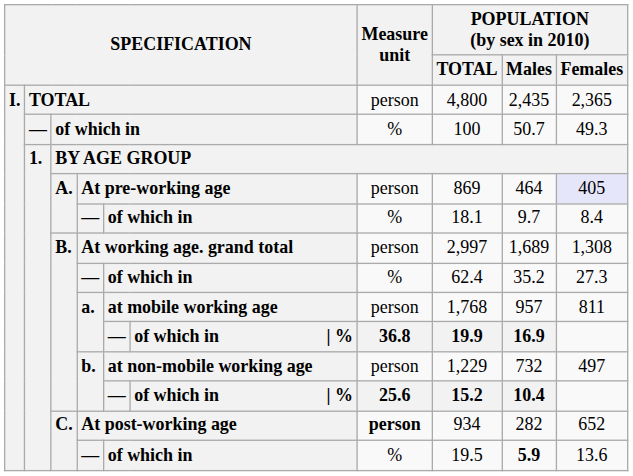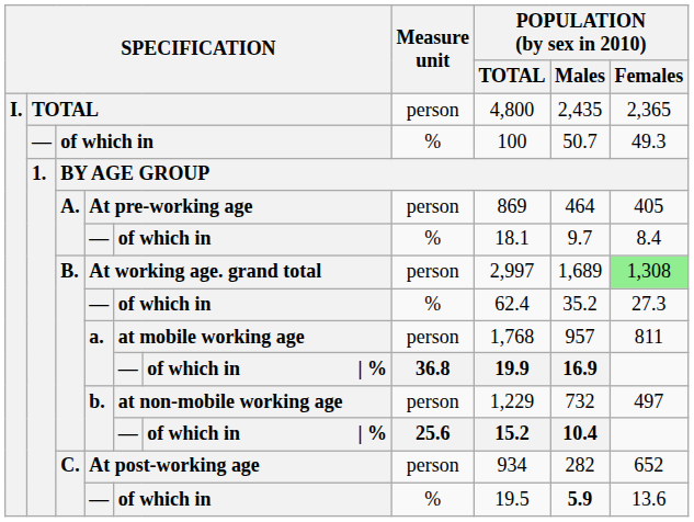At pre-working age | POPULATION (by sex in 2010) / Females: lavender background -> no background
At working age. grand total | POPULATION (by sex in 2010) / Females: no background -> lightgreen background
At post-working age | Measure unit: bold -> normal
